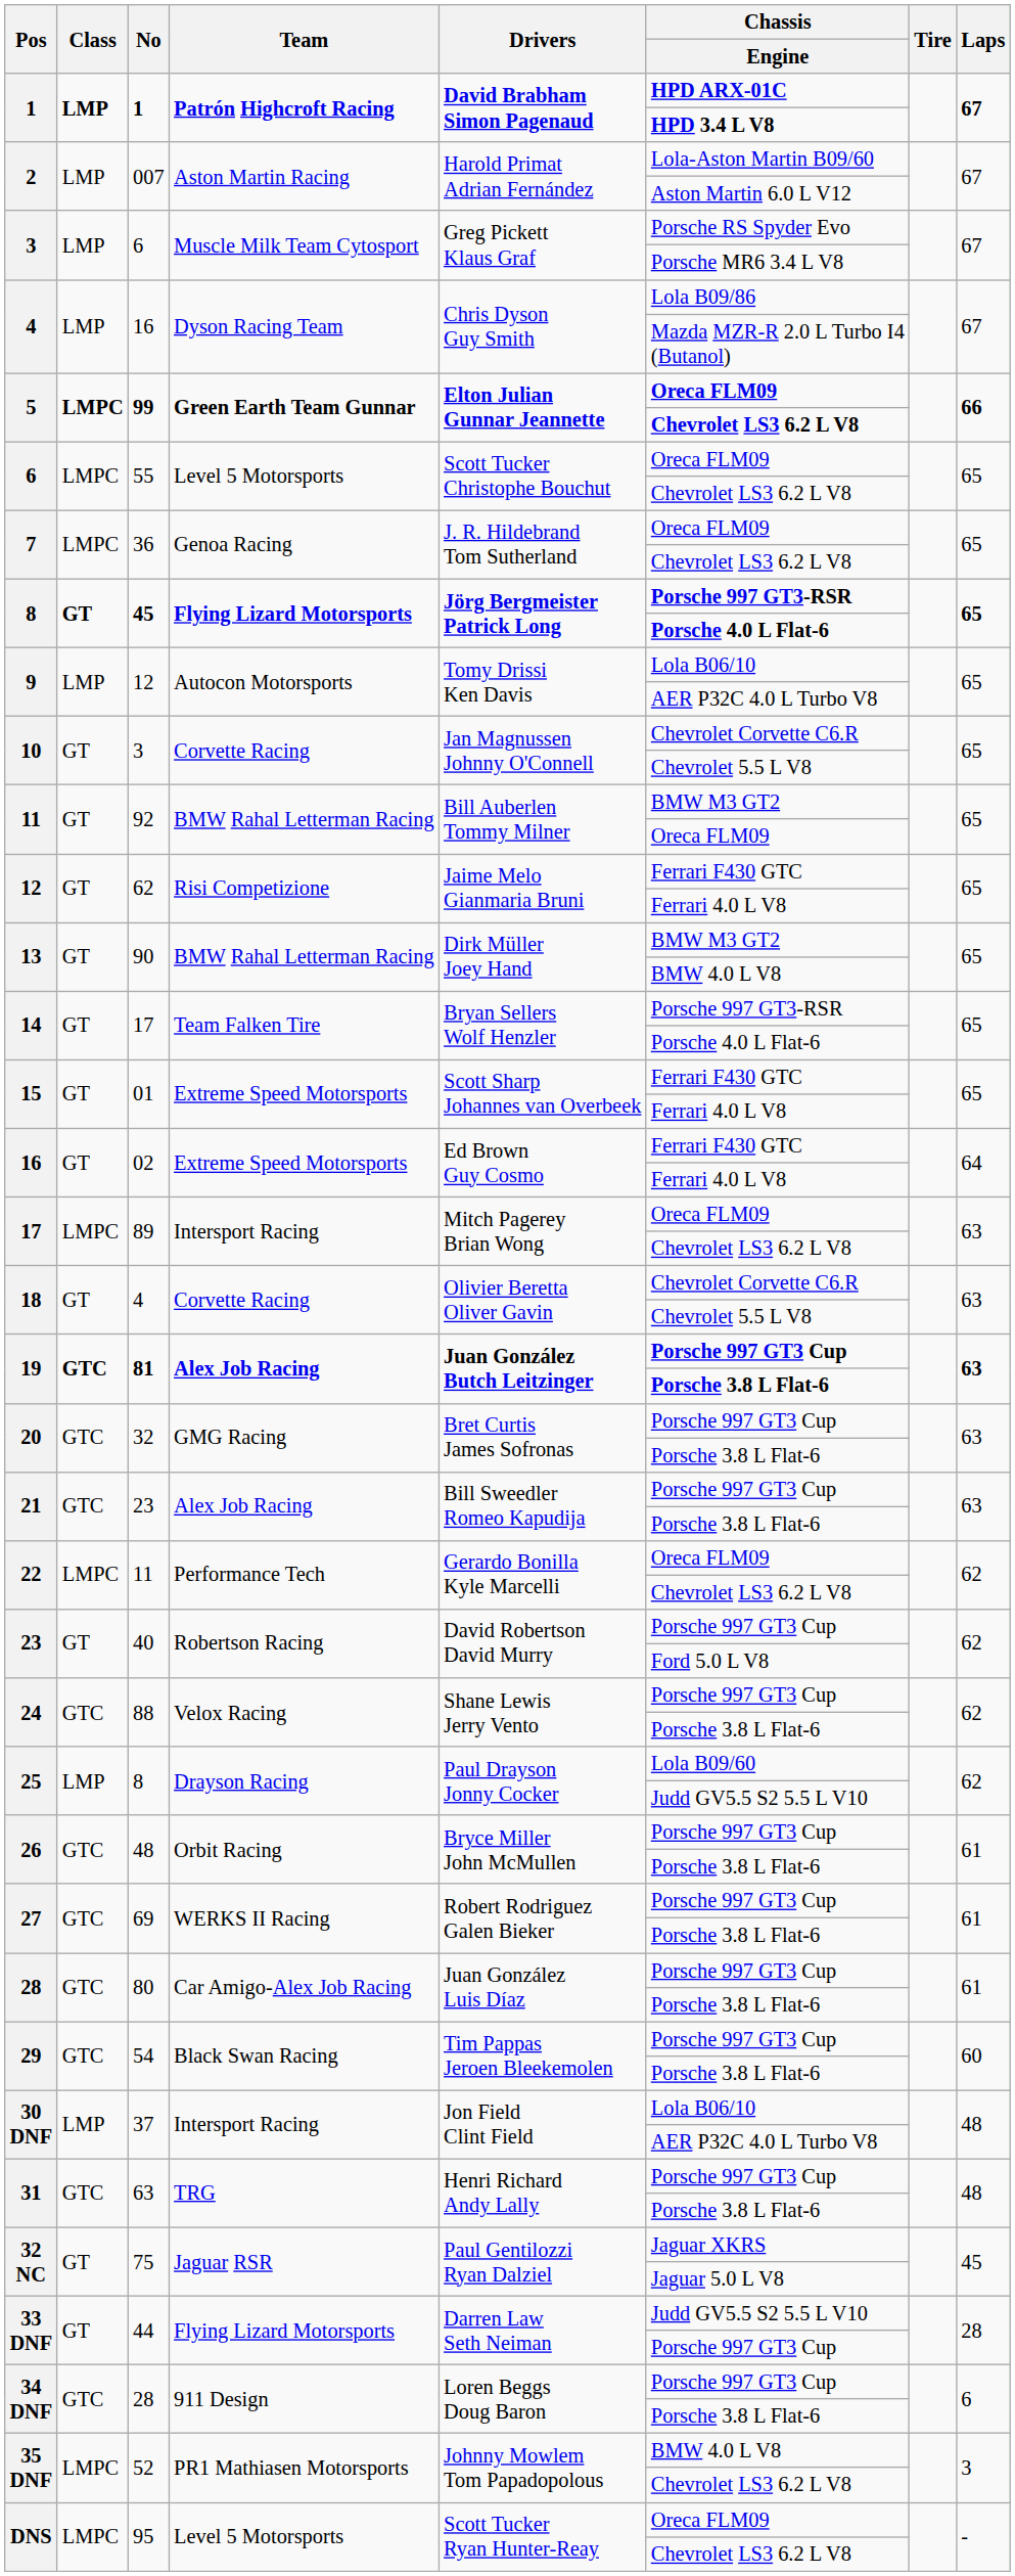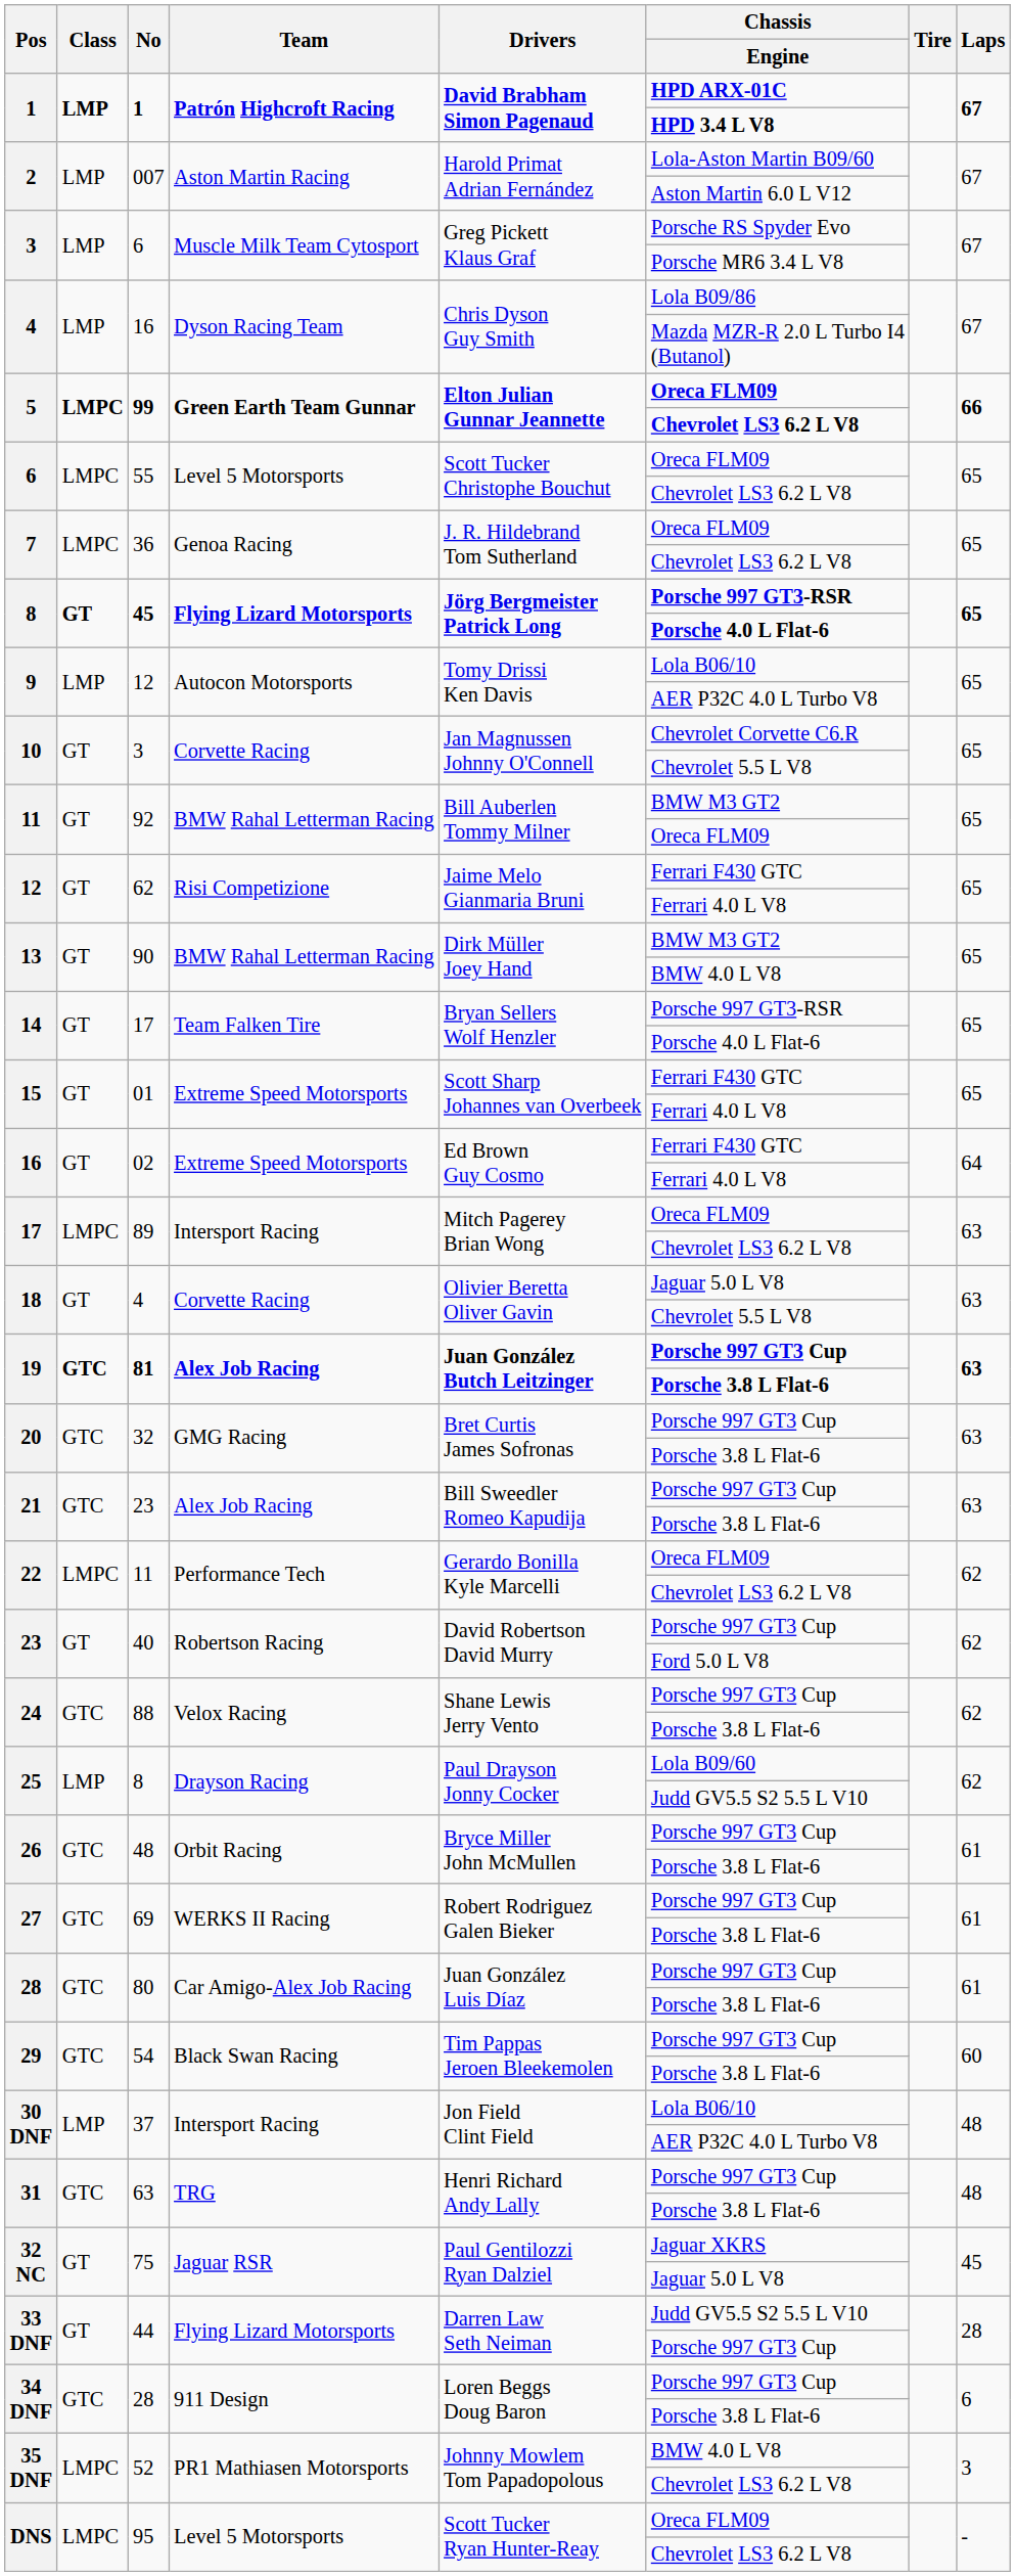row 37 | Chassis / Engine: Chevrolet Corvette C6.R -> Jaguar 5.0 L V8
